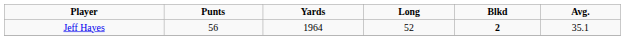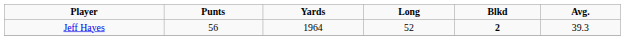Jeff Hayes | Avg.: 35.1 -> 39.3
